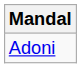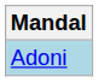row 2 | column 1: no background -> lightblue background
